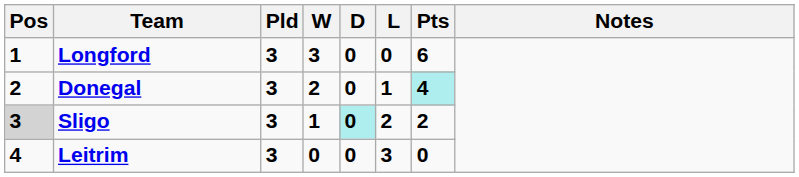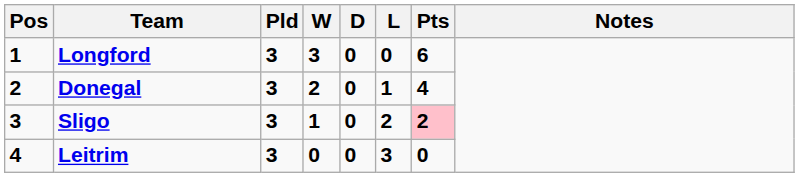Donegal | Pts: paleturquoise background -> no background
Sligo | Pos: lightgrey background -> no background
Sligo | D: paleturquoise background -> no background
Sligo | Pts: no background -> pink background
